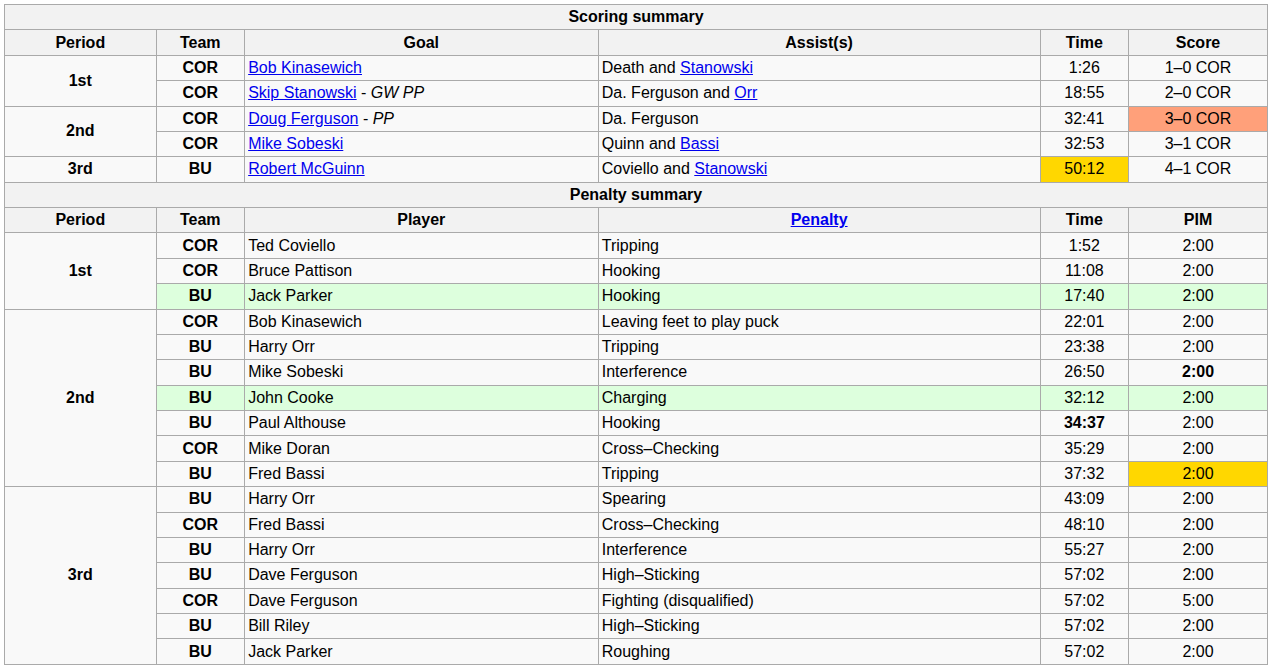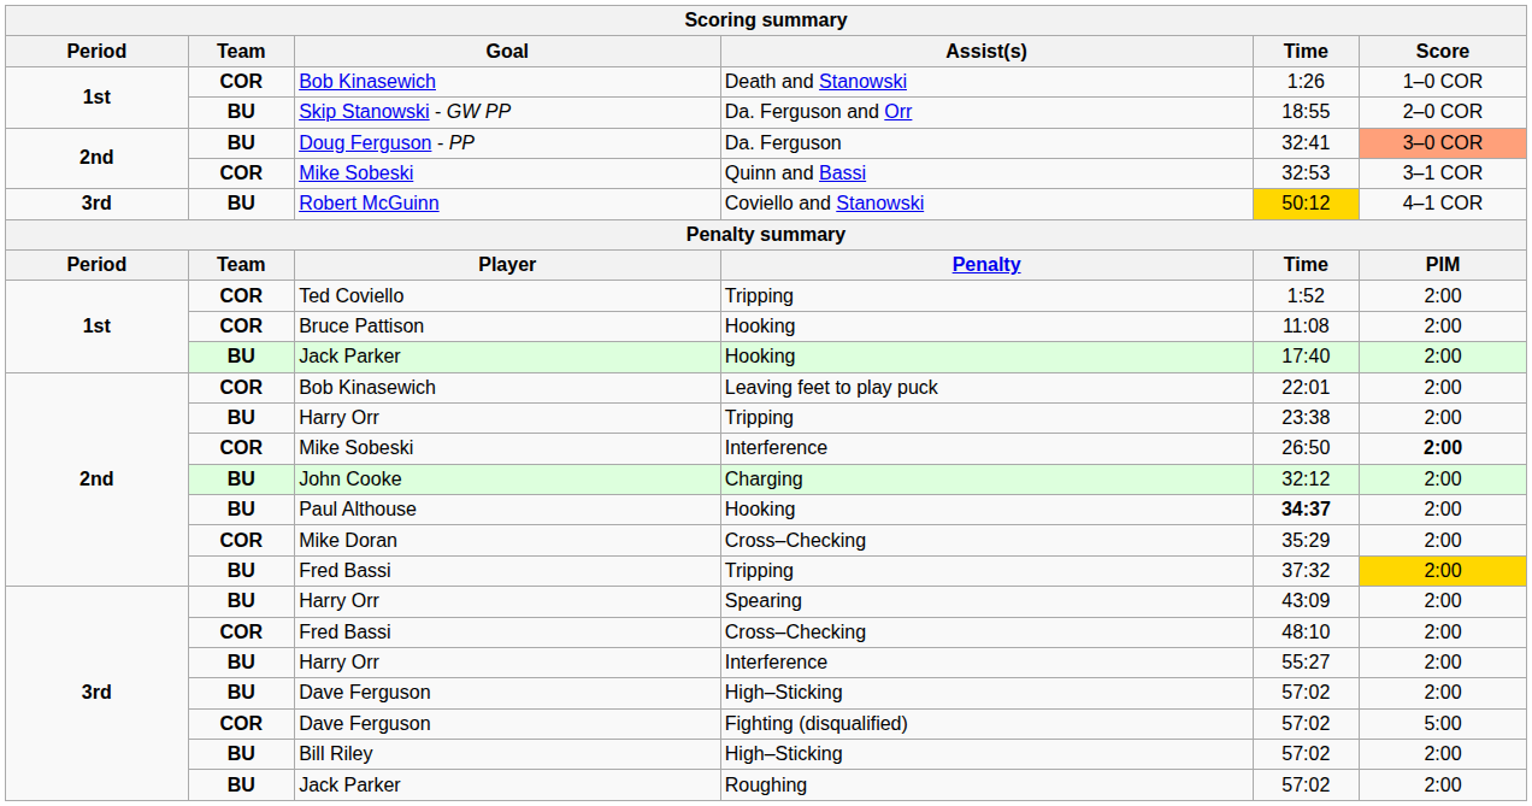Skip Stanowski - GW PP | Team: COR -> BU
Doug Ferguson - PP | Team: COR -> BU
Mike Sobeski / Interference | Team: BU -> COR
